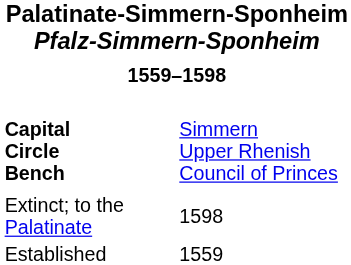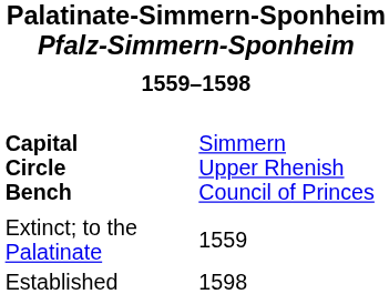row 4 | column 2: 1598 -> 1559
row 5 | column 2: 1559 -> 1598
